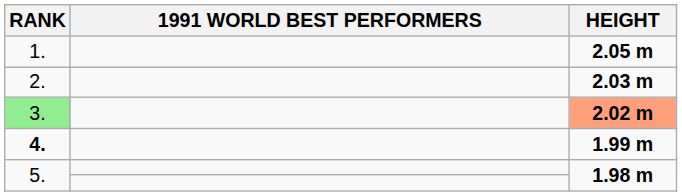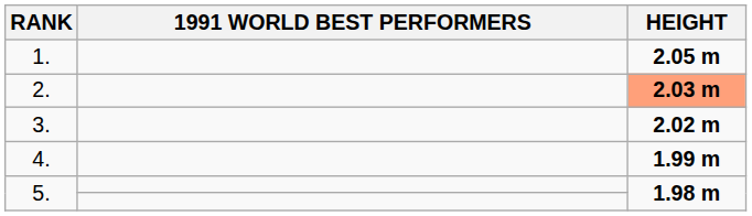2. | HEIGHT: no background -> lightsalmon background
3. | RANK: lightgreen background -> no background
3. | HEIGHT: lightsalmon background -> no background
4. | RANK: bold -> normal
